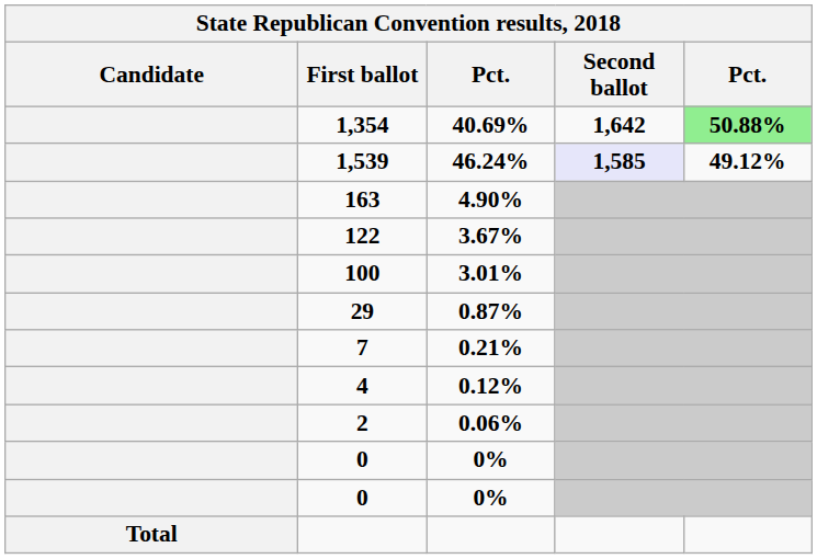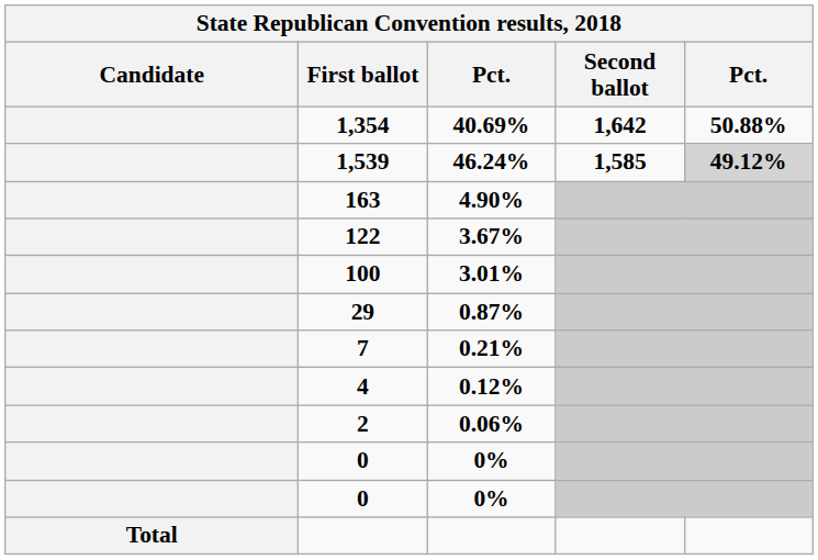1,354 | column 5: lightgreen background -> no background
1,539 | Second ballot: lavender background -> no background
1,539 | column 5: no background -> lightgrey background
